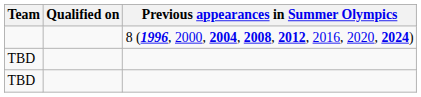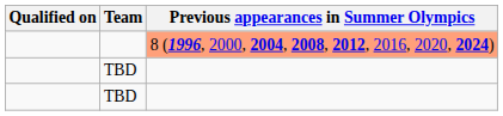columns swapped: Team <-> Qualified on
row 2 | Previous appearances in Summer Olympics: no background -> lightsalmon background
